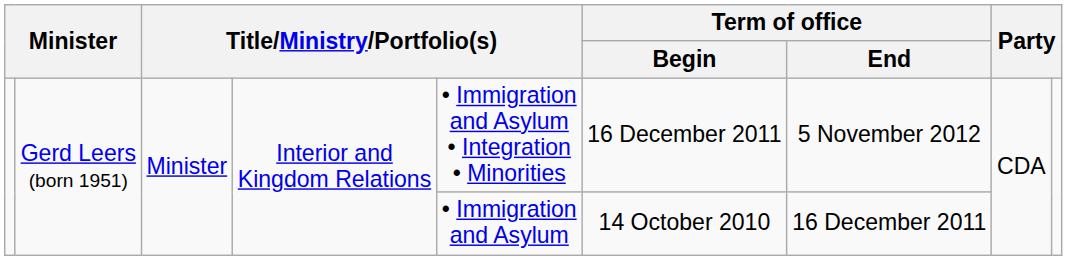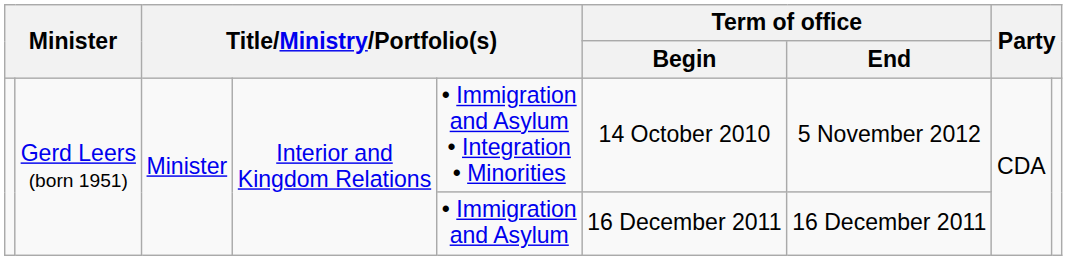row 3 | Term of office / Begin: 16 December 2011 -> 14 October 2010
row 4 | Term of office / Begin: 14 October 2010 -> 16 December 2011
